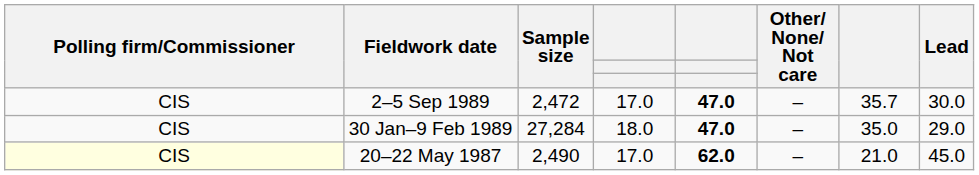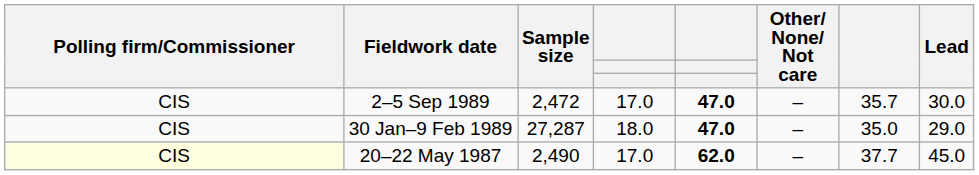30 Jan–9 Feb 1989 | Sample size: 27,284 -> 27,287
20–22 May 1987 | column 7: 21.0 -> 37.7
